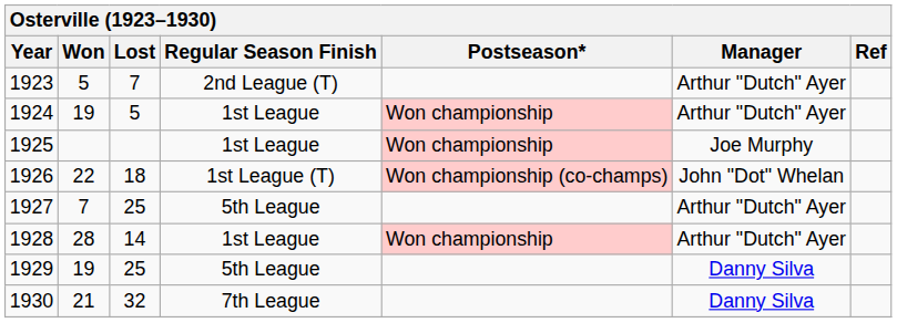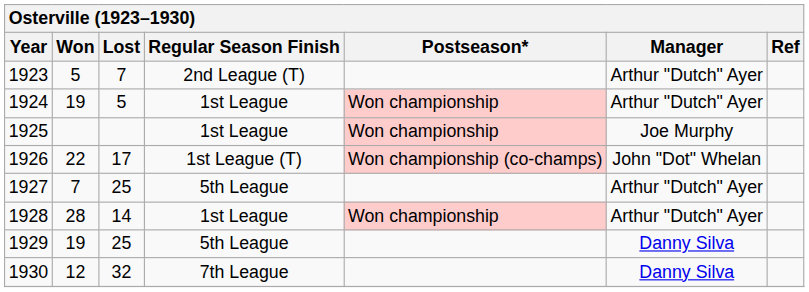1926 | Lost: 18 -> 17
1930 | Won: 21 -> 12
